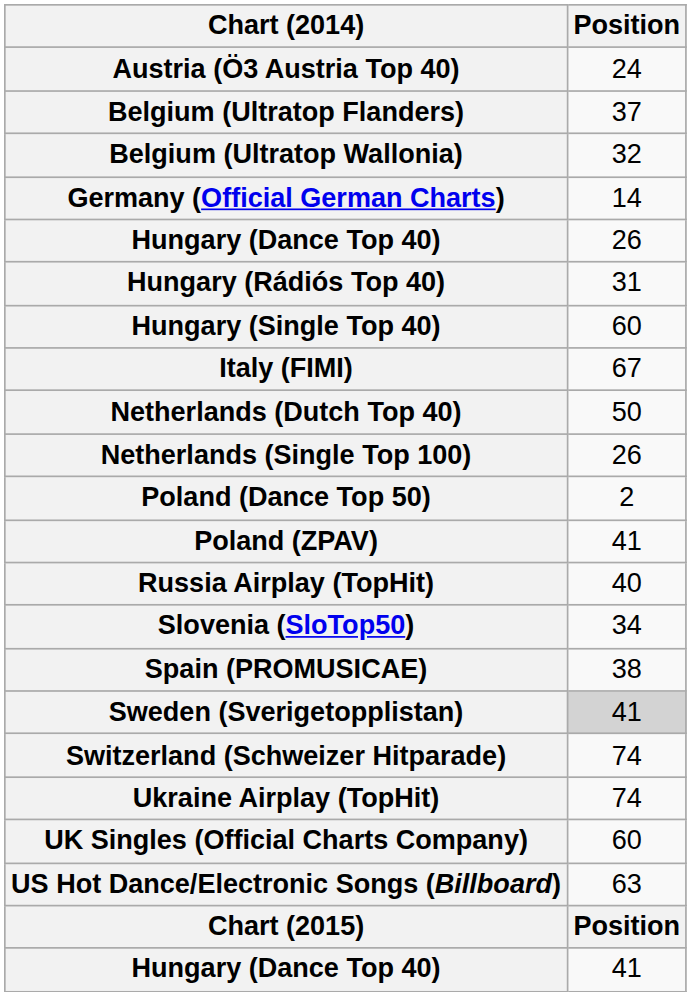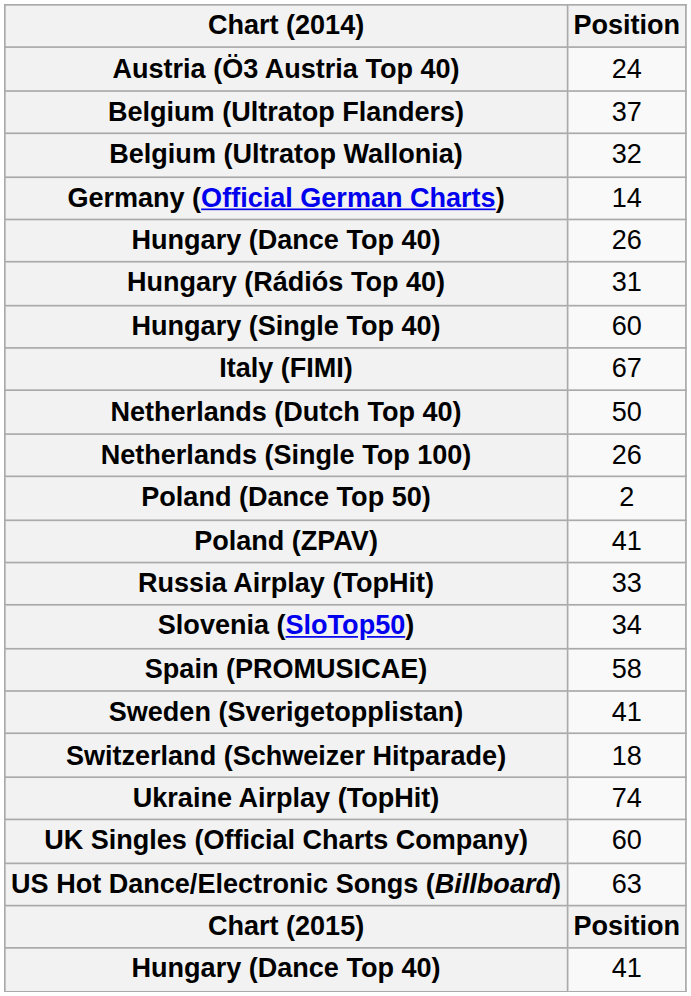row 14 | Position: 40 -> 33
row 16 | Position: 38 -> 58
row 17 | Position: lightgrey background -> no background
row 18 | Position: 74 -> 18
